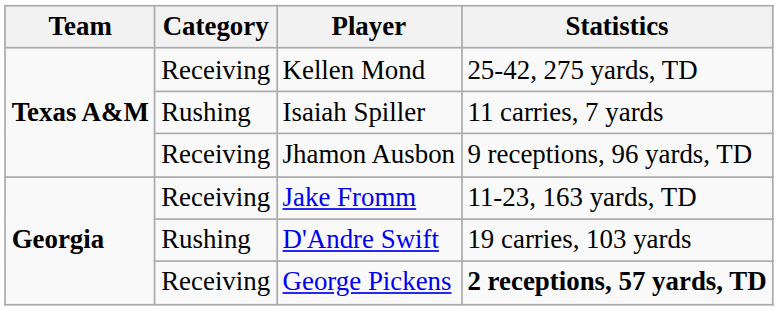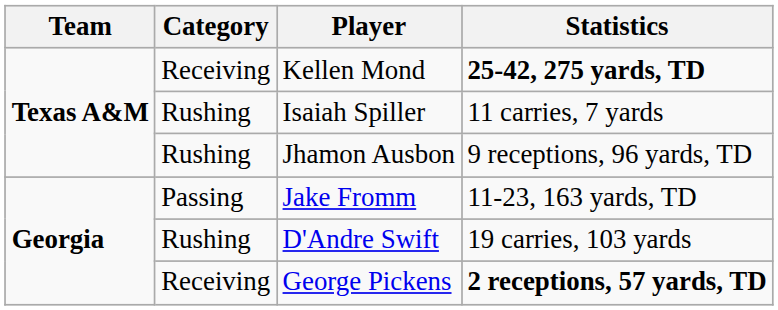Kellen Mond | Statistics: normal -> bold
Jhamon Ausbon | Category: Receiving -> Rushing
Jake Fromm | Category: Receiving -> Passing
